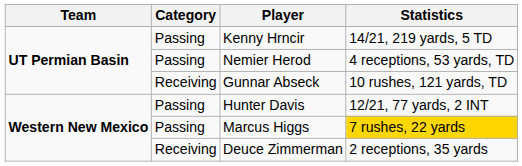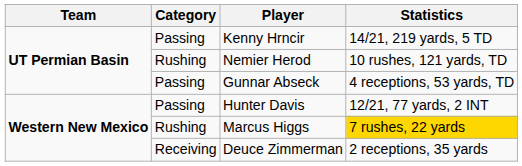Nemier Herod | Category: Passing -> Rushing
Nemier Herod | Statistics: 4 receptions, 53 yards, TD -> 10 rushes, 121 yards, TD
Gunnar Abseck | Category: Receiving -> Passing
Gunnar Abseck | Statistics: 10 rushes, 121 yards, TD -> 4 receptions, 53 yards, TD
Marcus Higgs | Category: Passing -> Rushing
